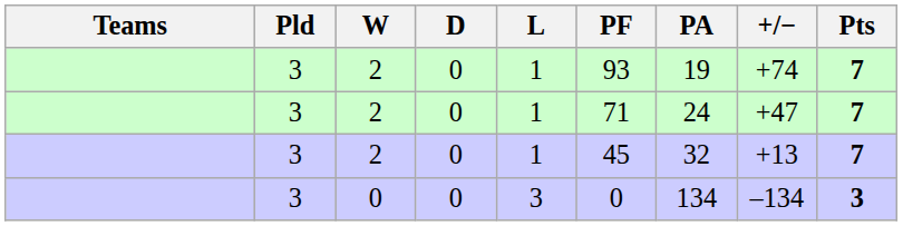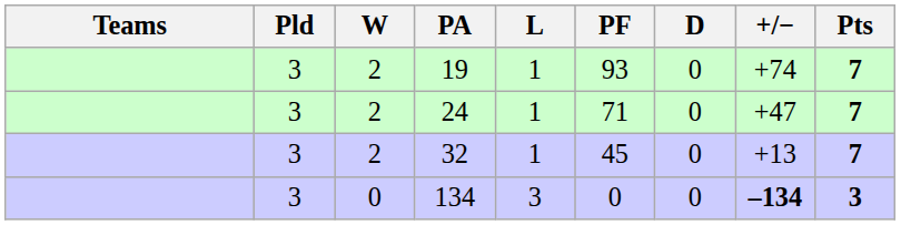columns swapped: D <-> PA
row 5 | +/−: normal -> bold
